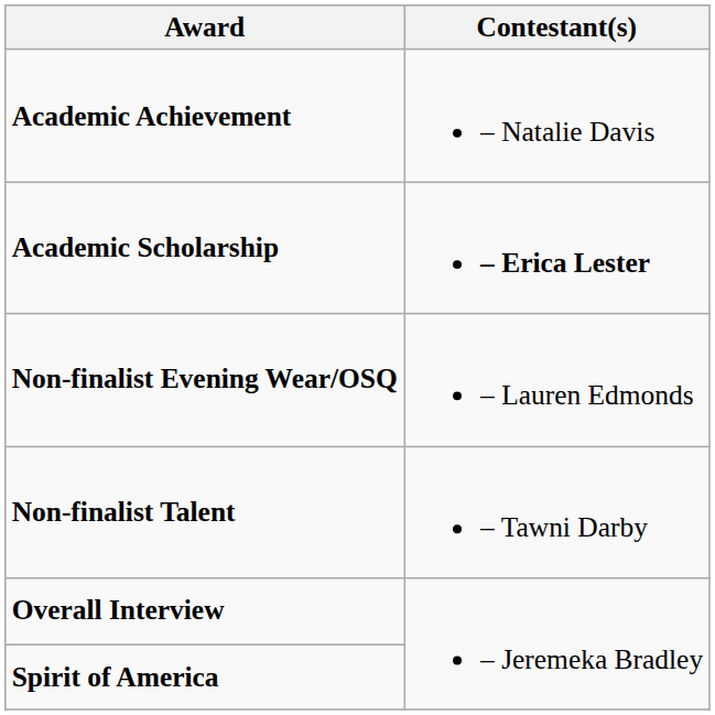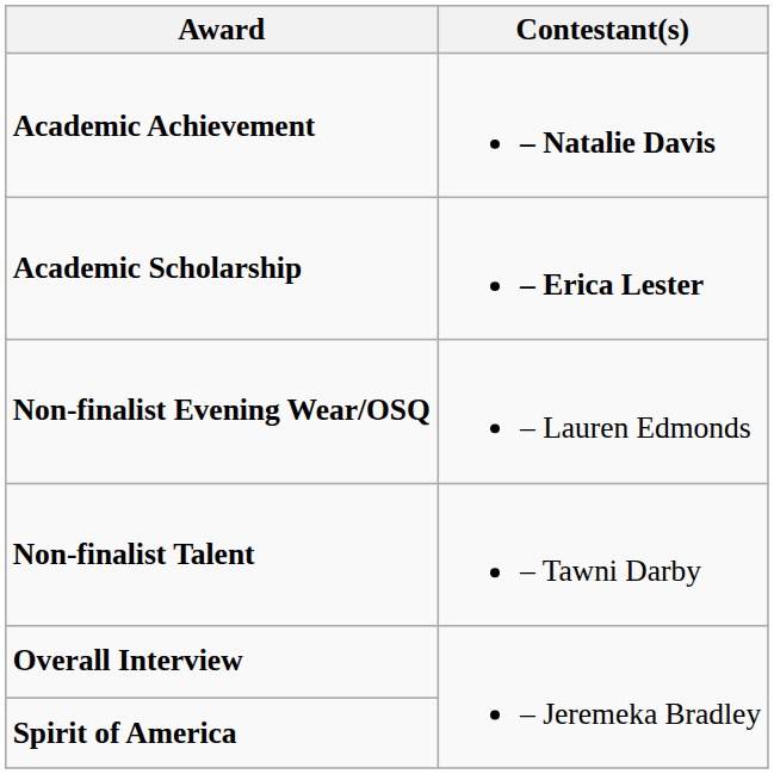Academic Achievement | Contestant(s): normal -> bold
